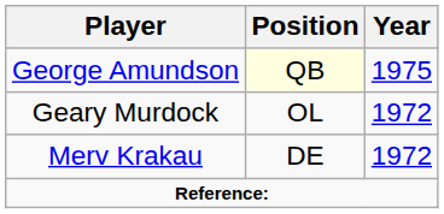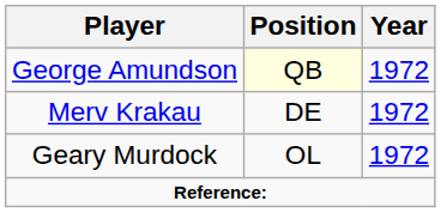George Amundson | Year: 1975 -> 1972
rows swapped: Merv Krakau <-> Geary Murdock
